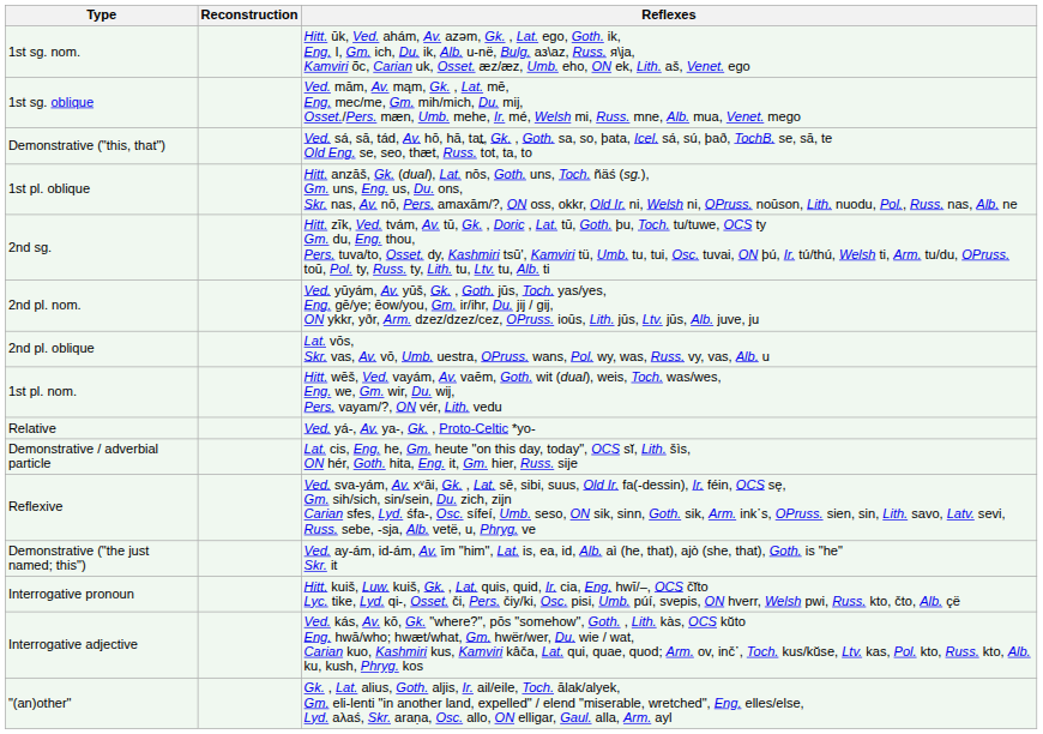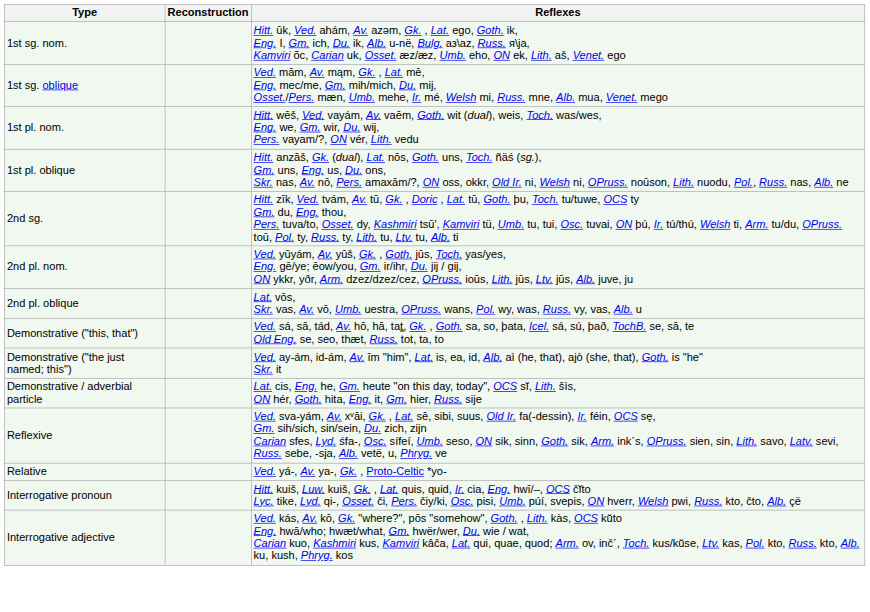rows swapped: 1st pl. nom. <-> Demonstrative ("this, that")
rows swapped: Demonstrative ("the just named; this") <-> Relative
- row: "(an)other" | Gk. , Lat. alius, Goth. aljis, Ir. ail/eile, Toch. ālak/alyek, Gm. eli-lenti "in another land, expelled" / elend "miserable, wretched", Eng. elles/else, Lyd. aλaś, Skr. araṇa, Osc. allo, ON elligar, Gaul. alla, Arm. ayl
